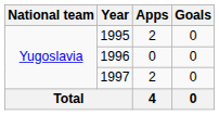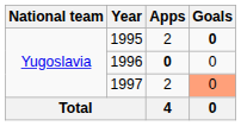1995 | Goals: normal -> bold
1996 | Apps: normal -> bold
1997 | Goals: no background -> lightsalmon background
